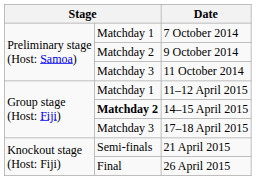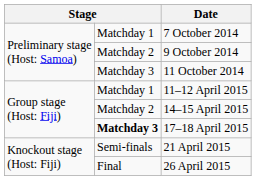14–15 April 2015 | column 2: bold -> normal
17–18 April 2015 | column 2: normal -> bold
